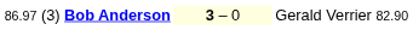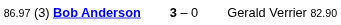86.97 (3) Bob Anderson | column 2: lightyellow background -> no background
